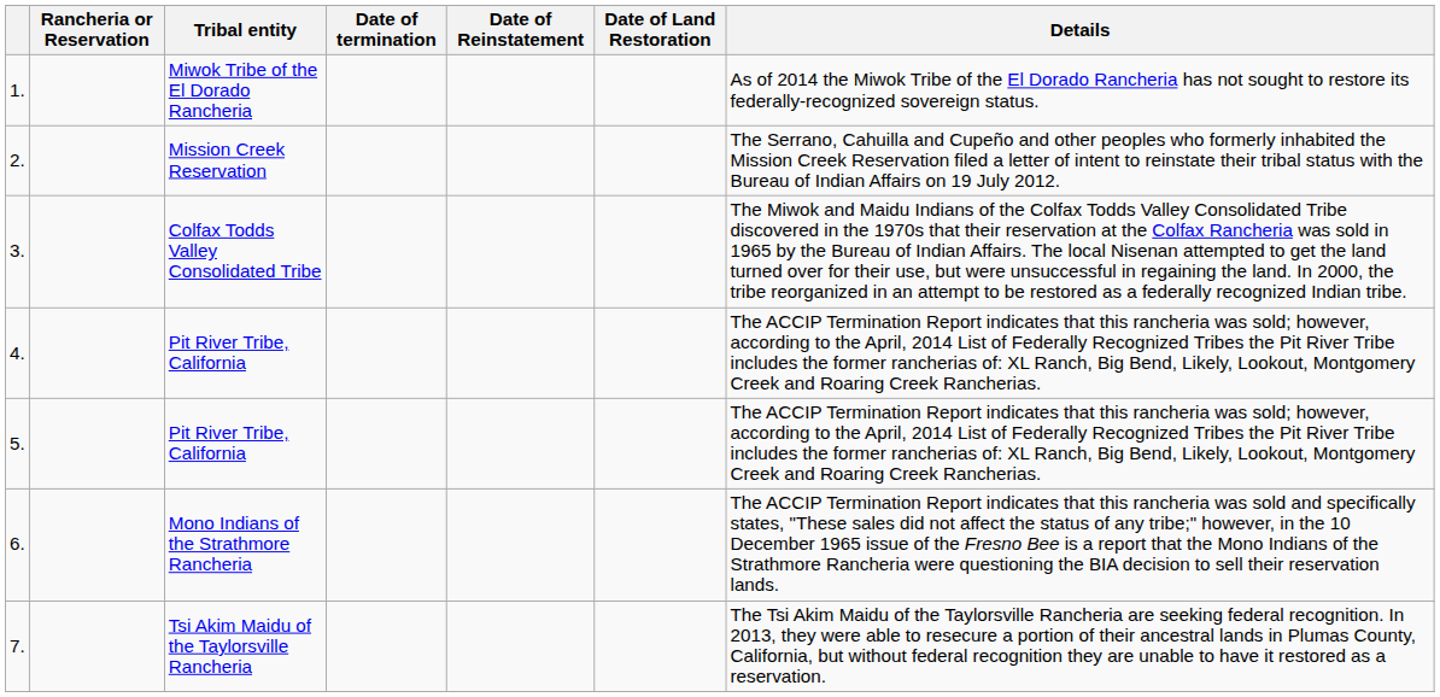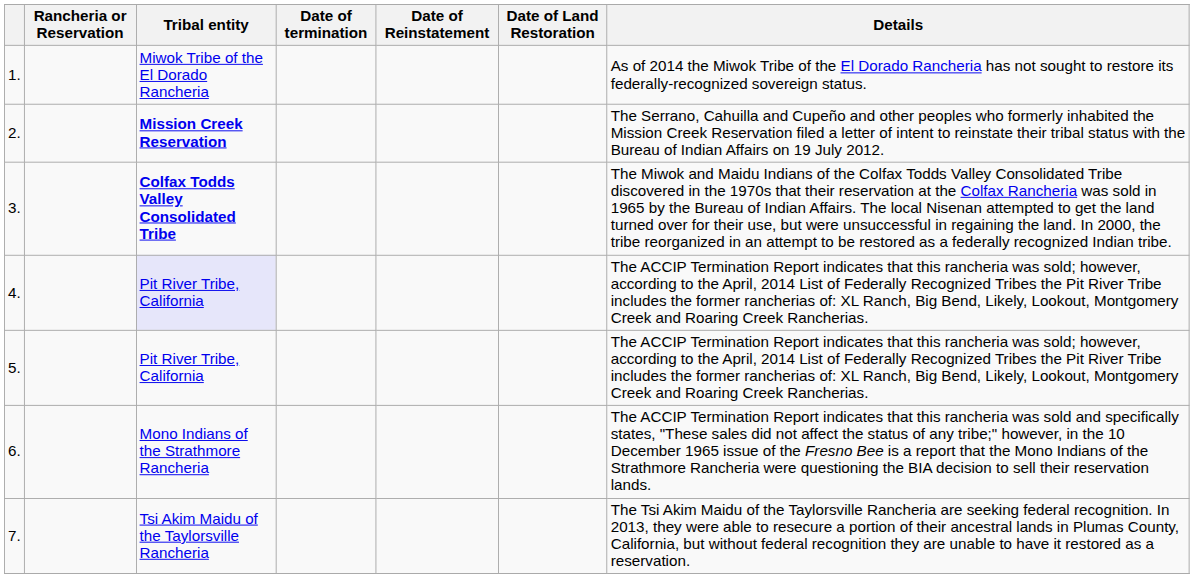2. | Tribal entity: normal -> bold
3. | Tribal entity: normal -> bold
4. | Tribal entity: no background -> lavender background
